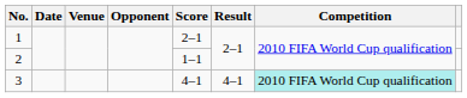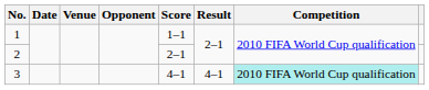1 | Score: 2–1 -> 1–1
2 | Score: 1–1 -> 2–1
